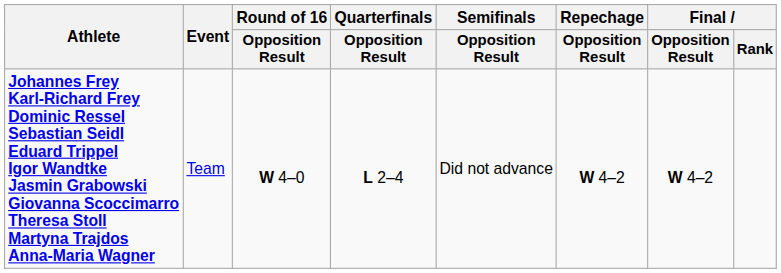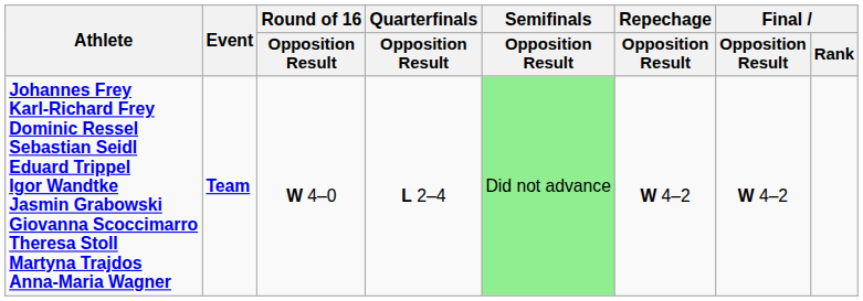row 3 | Event: normal -> bold
row 3 | Semifinals / Opposition Result: no background -> lightgreen background
